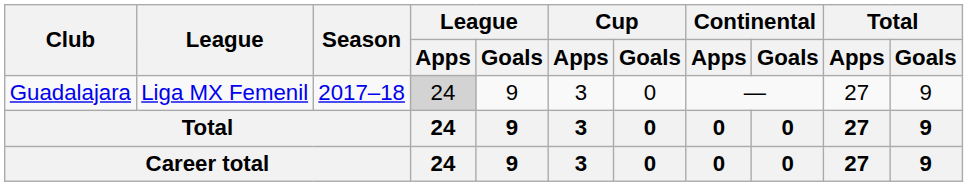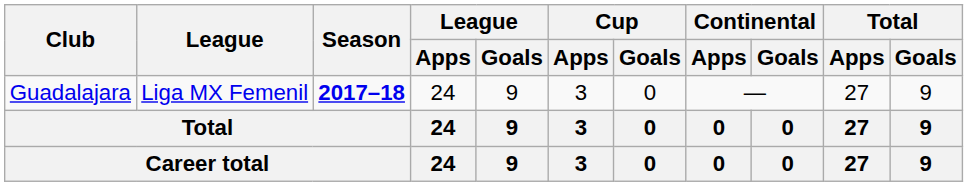Guadalajara | Season: normal -> bold
Guadalajara | League / Apps: lightgrey background -> no background
